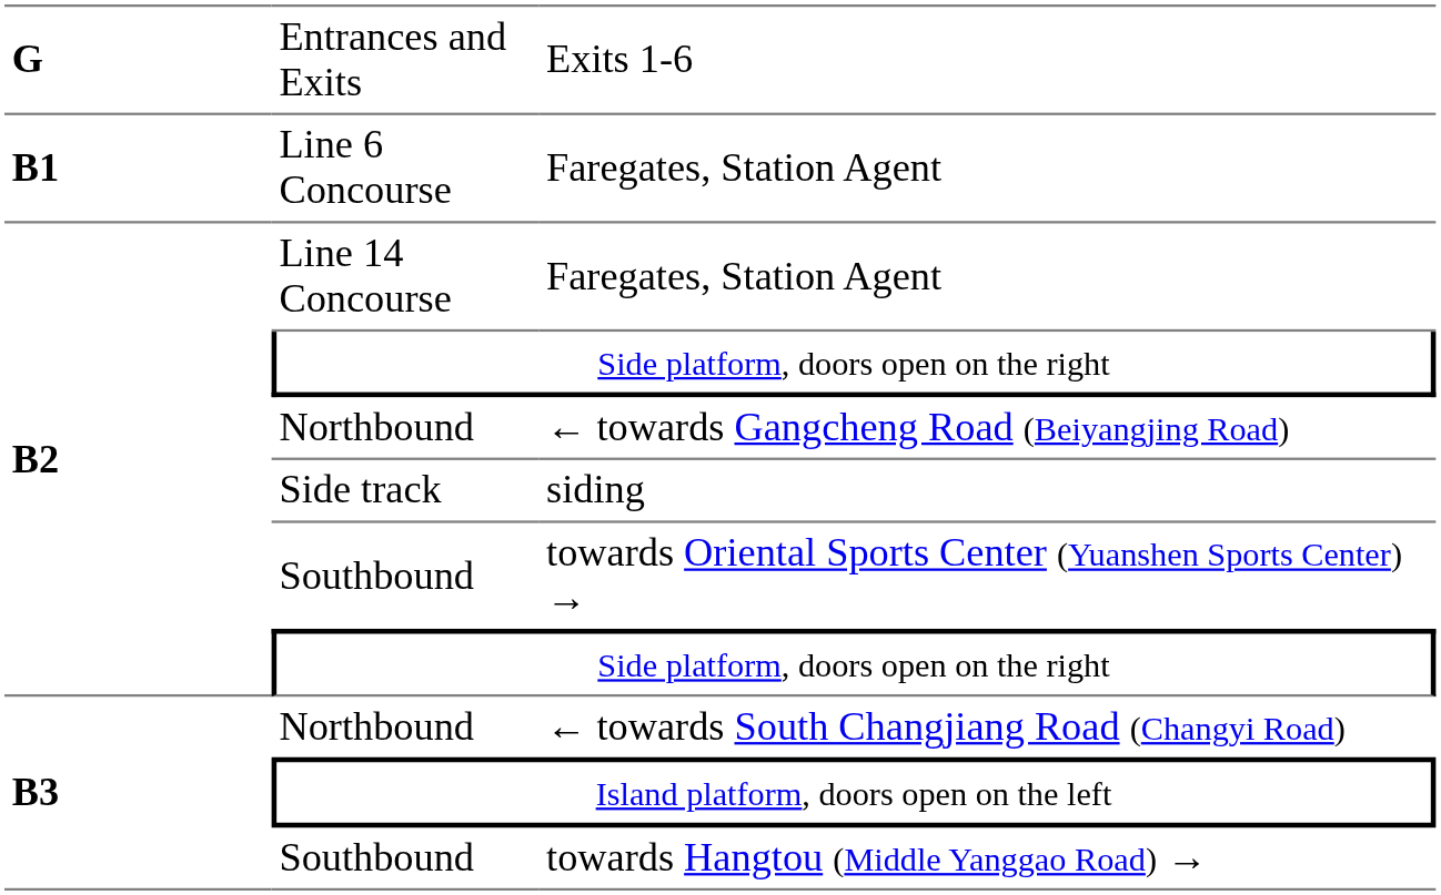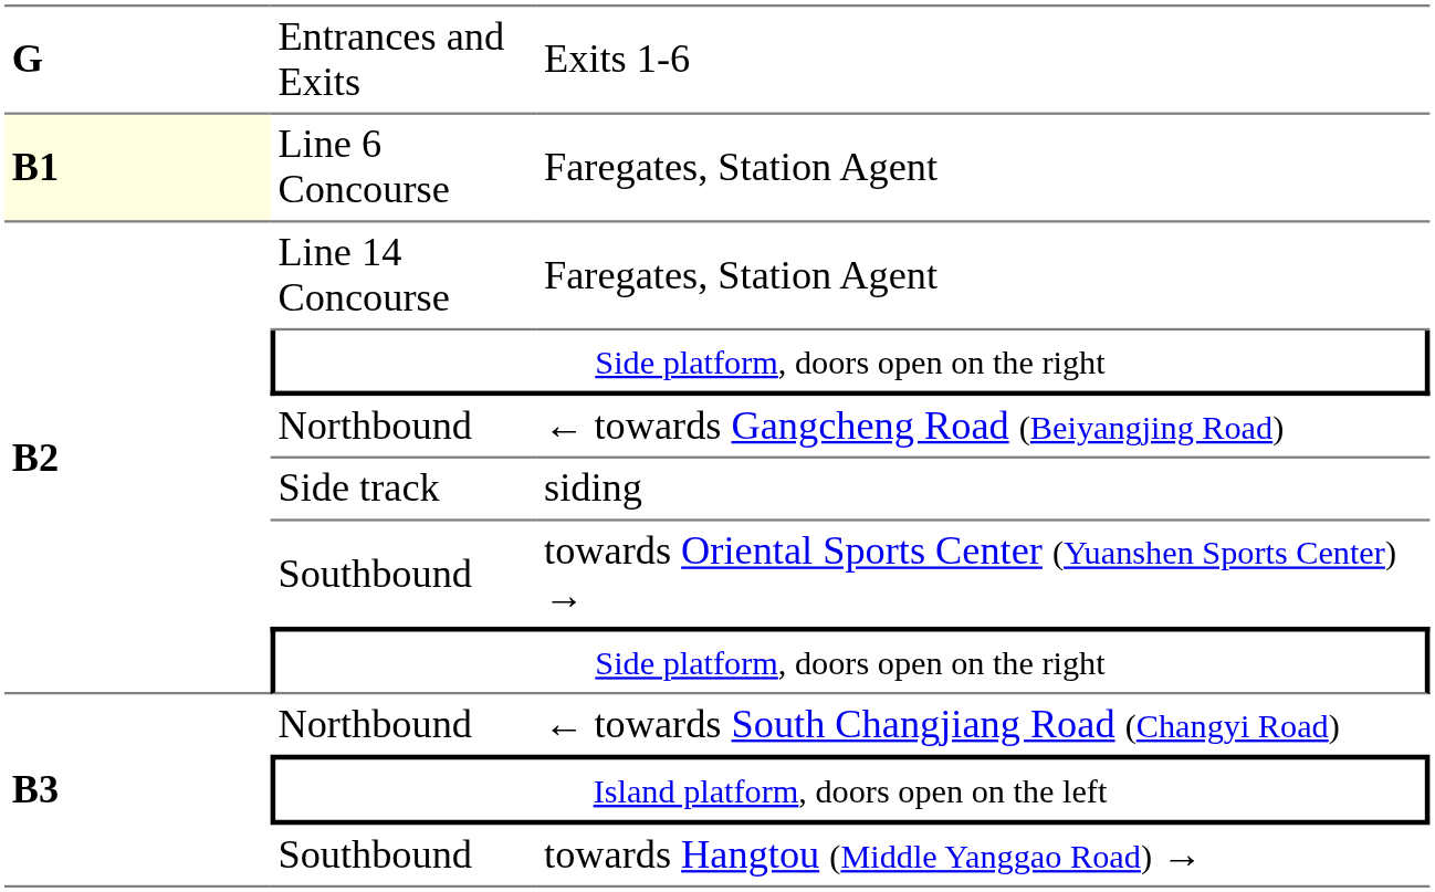Line 6 Concourse / Faregates, Station Agent | column 1: no background -> lightyellow background
